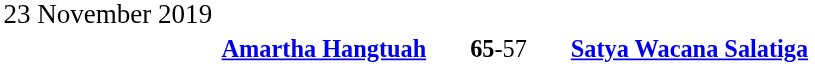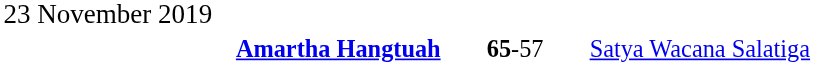Amartha Hangtuah | column 3: bold -> normal
